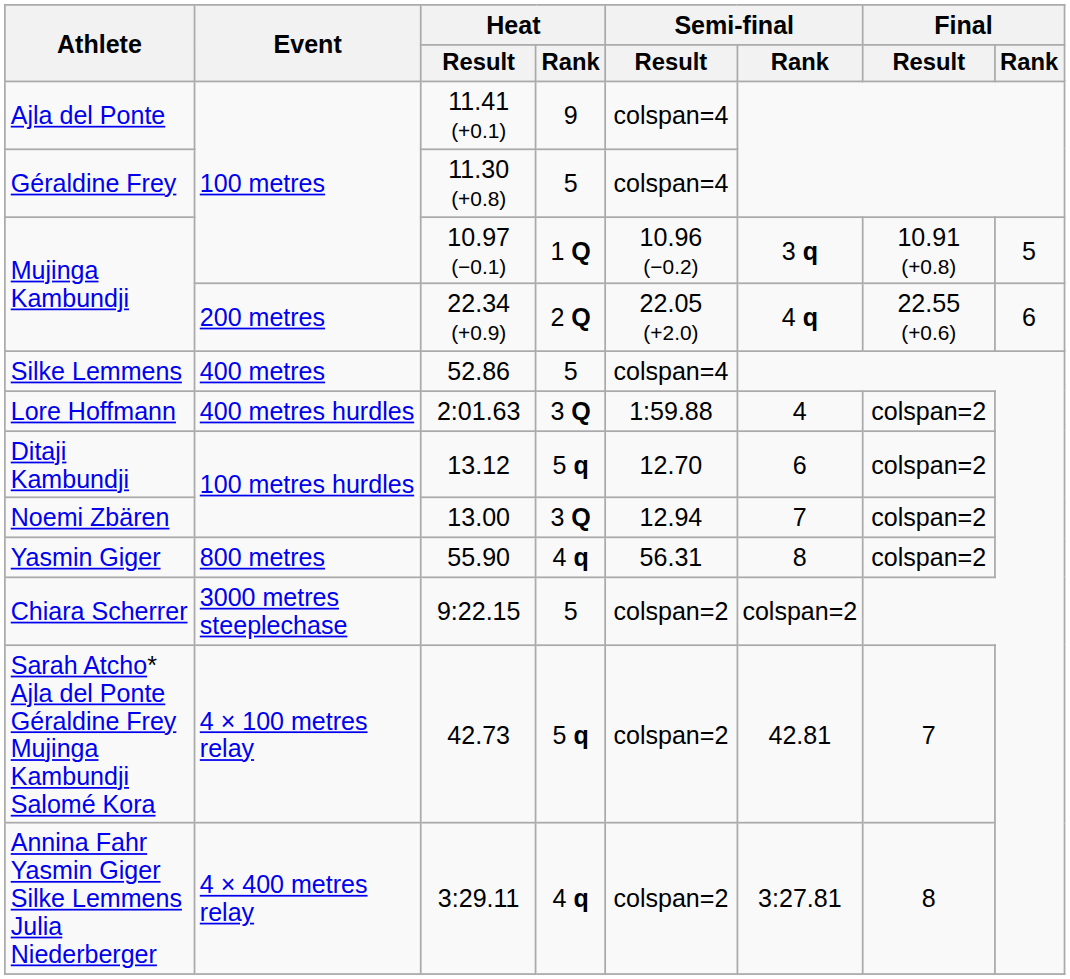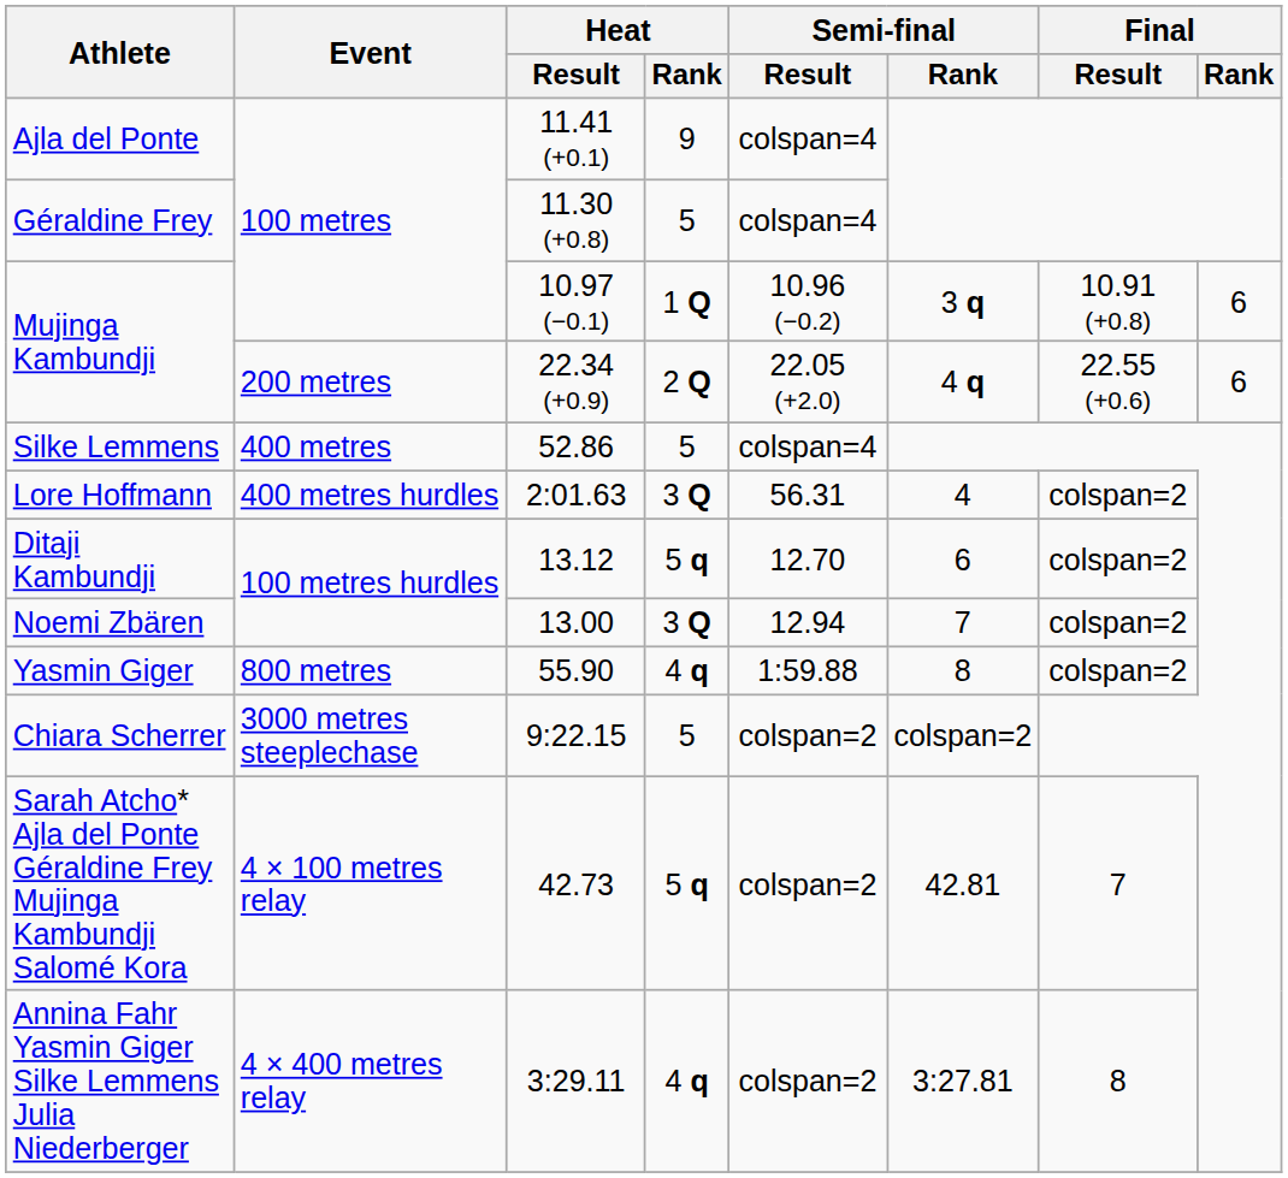Mujinga Kambundji / 10.97 (−0.1) | Final / Rank: 5 -> 6
Lore Hoffmann | Semi-final / Result: 1:59.88 -> 56.31
Yasmin Giger | Semi-final / Result: 56.31 -> 1:59.88
